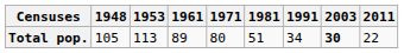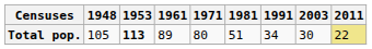row 2 | 1953: normal -> bold
row 2 | 2003: bold -> normal
row 2 | 2011: no background -> khaki background
